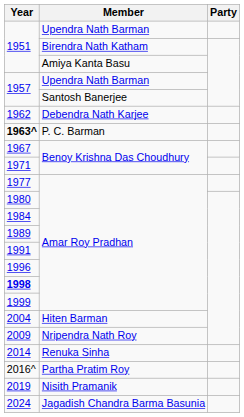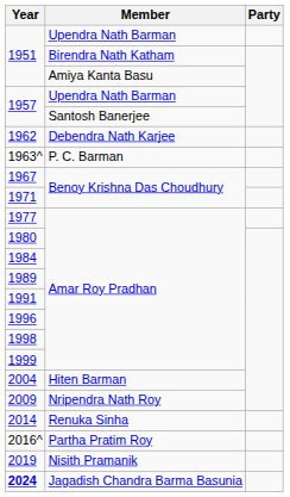1963^ | Year: bold -> normal
1998 | Year: bold -> normal
2024 | Year: normal -> bold
